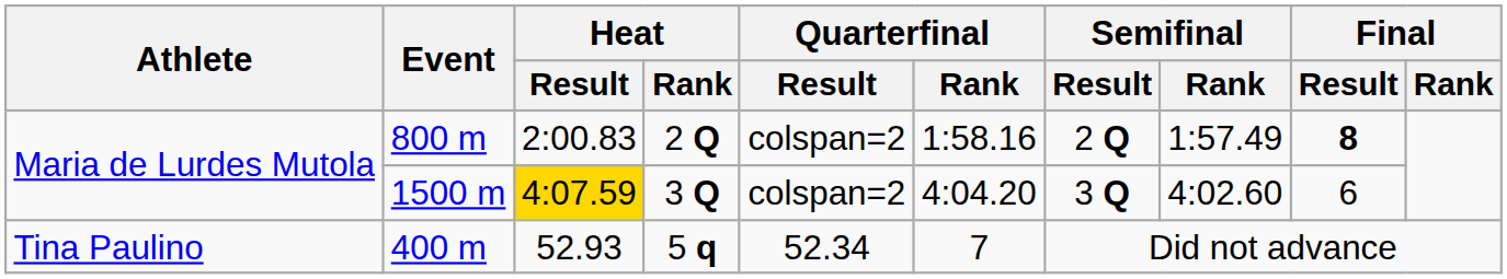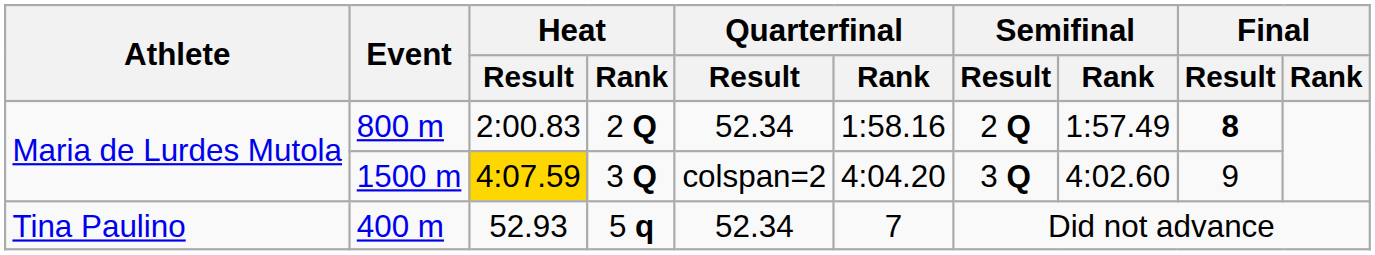800 m | Quarterfinal / Result: colspan=2 -> 52.34
1500 m | Final / Result: 6 -> 9
